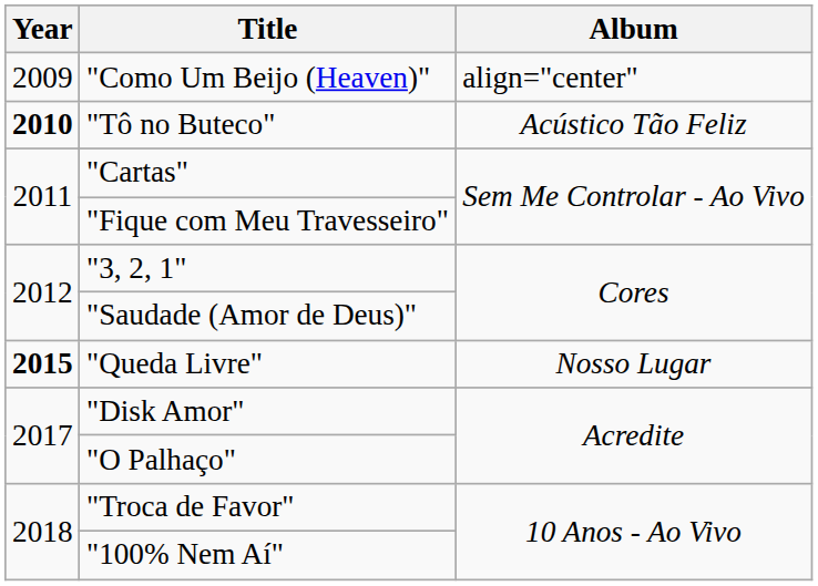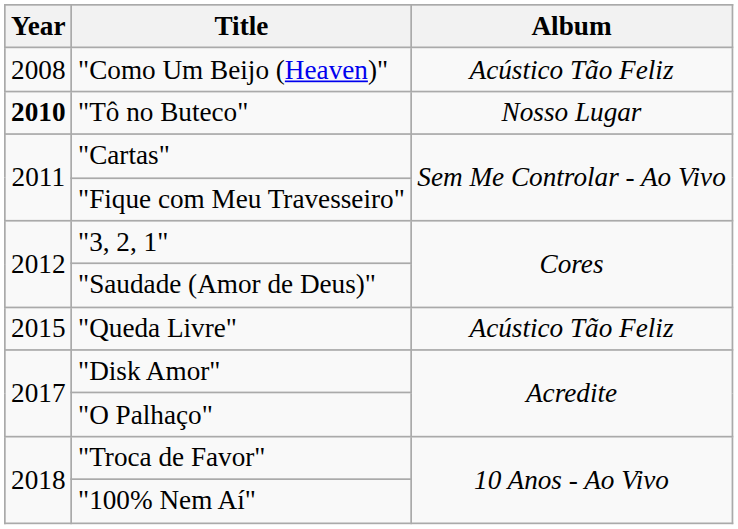"Como Um Beijo (Heaven)" | Year: 2009 -> 2008
"Como Um Beijo (Heaven)" | Album: align="center" -> Acústico Tão Feliz
"Tô no Buteco" | Album: Acústico Tão Feliz -> Nosso Lugar
"Queda Livre" | Year: bold -> normal
"Queda Livre" | Album: Nosso Lugar -> Acústico Tão Feliz
